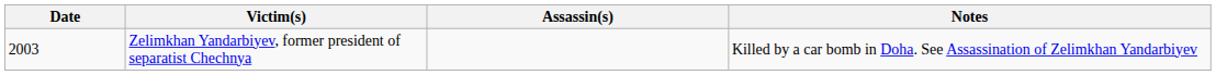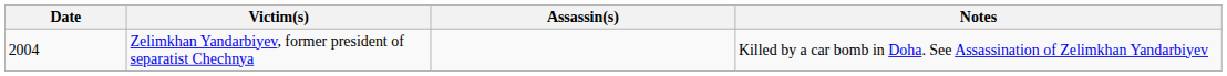row 2 | Date: 2003 -> 2004
